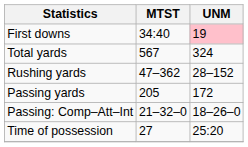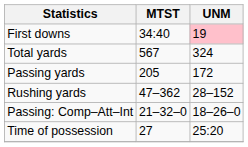rows swapped: Rushing yards <-> Passing yards
